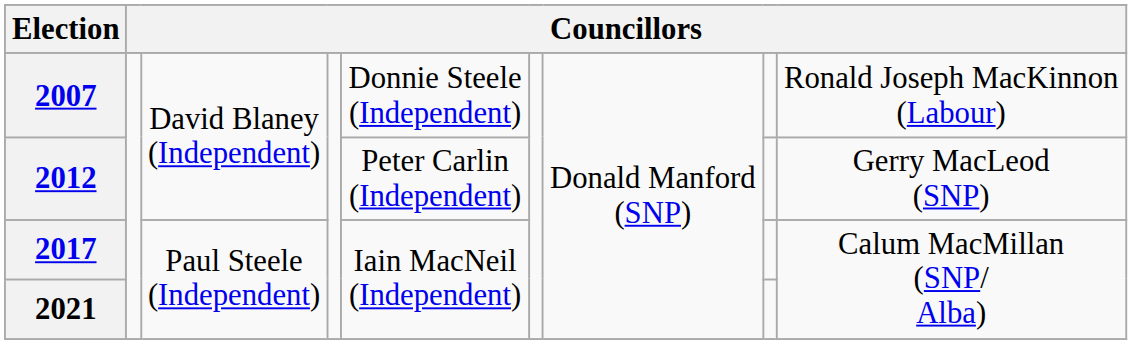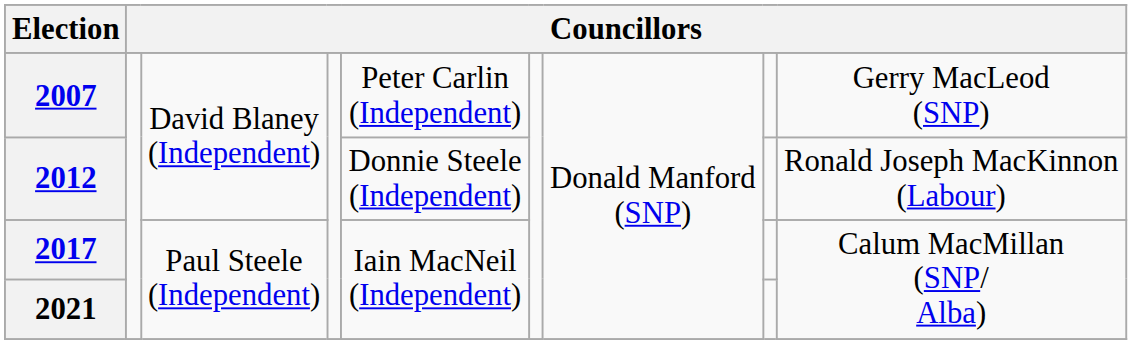2007 | column 5: Donnie Steele (Independent) -> Peter Carlin (Independent)
2007 | column 9: Ronald Joseph MacKinnon (Labour) -> Gerry MacLeod (SNP)
2012 | column 5: Peter Carlin (Independent) -> Donnie Steele (Independent)
2012 | column 9: Gerry MacLeod (SNP) -> Ronald Joseph MacKinnon (Labour)
